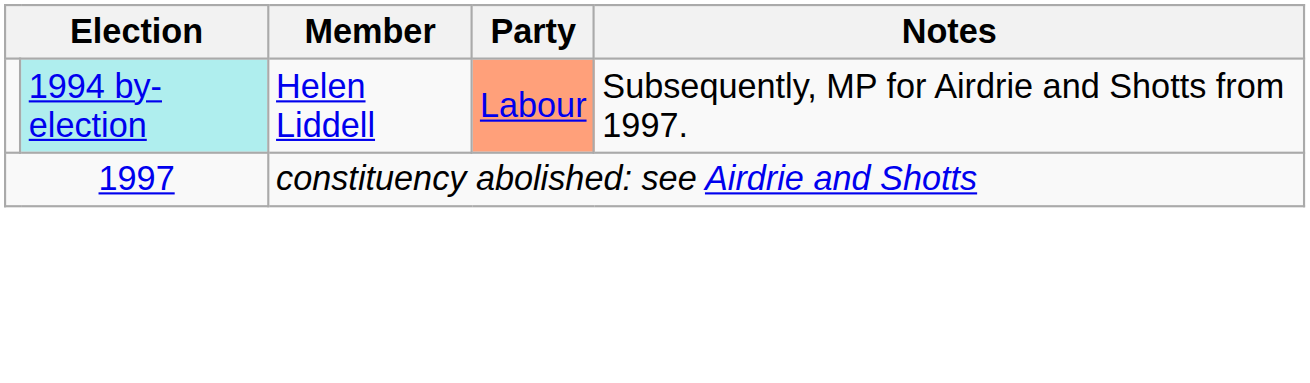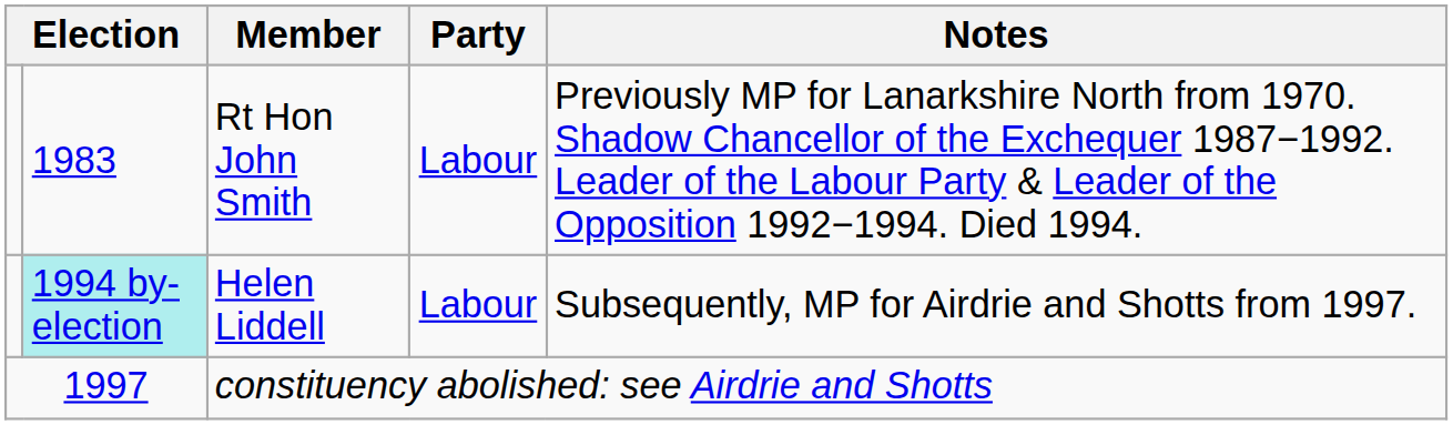+ row: 1983 | Rt Hon John Smith | Labour | Previously MP for Lanarkshire North from 1970. Shadow Chancellor of the Exchequer 1987−1992. Leader of the Labour Party & Leader of the Opposition 1992−1994. Died 1994.
Helen Liddell | Party: lightsalmon background -> no background
